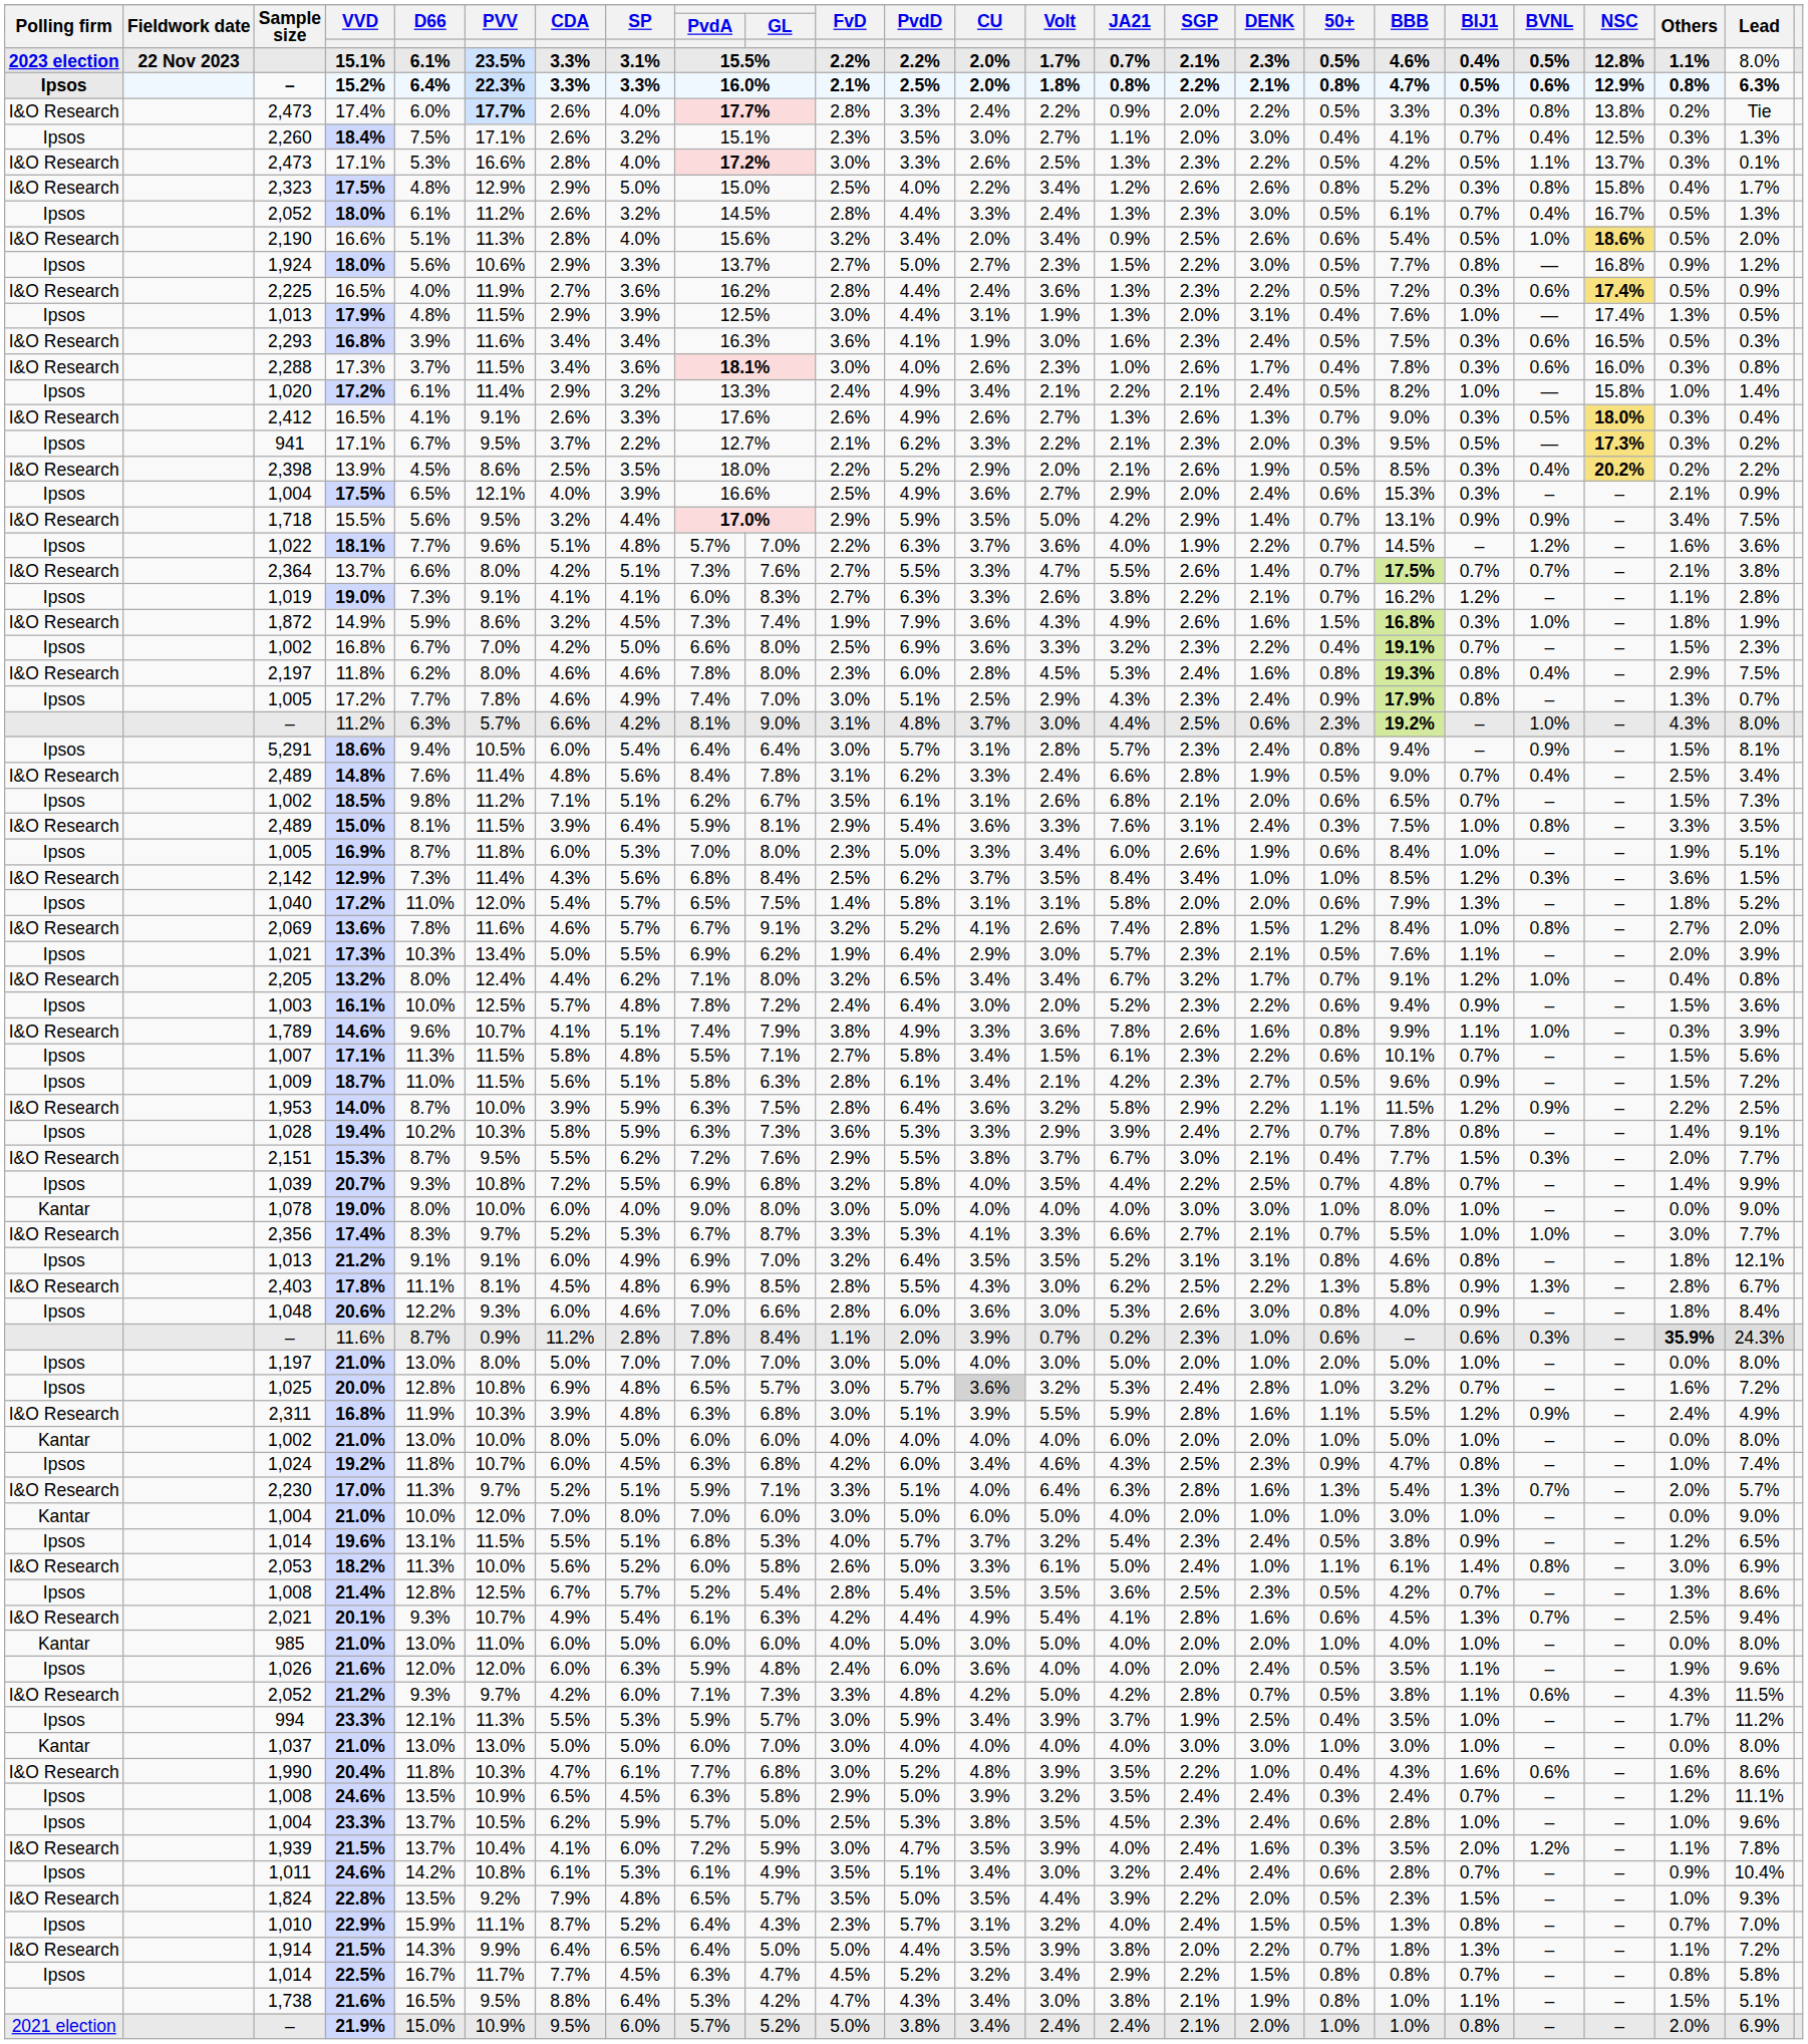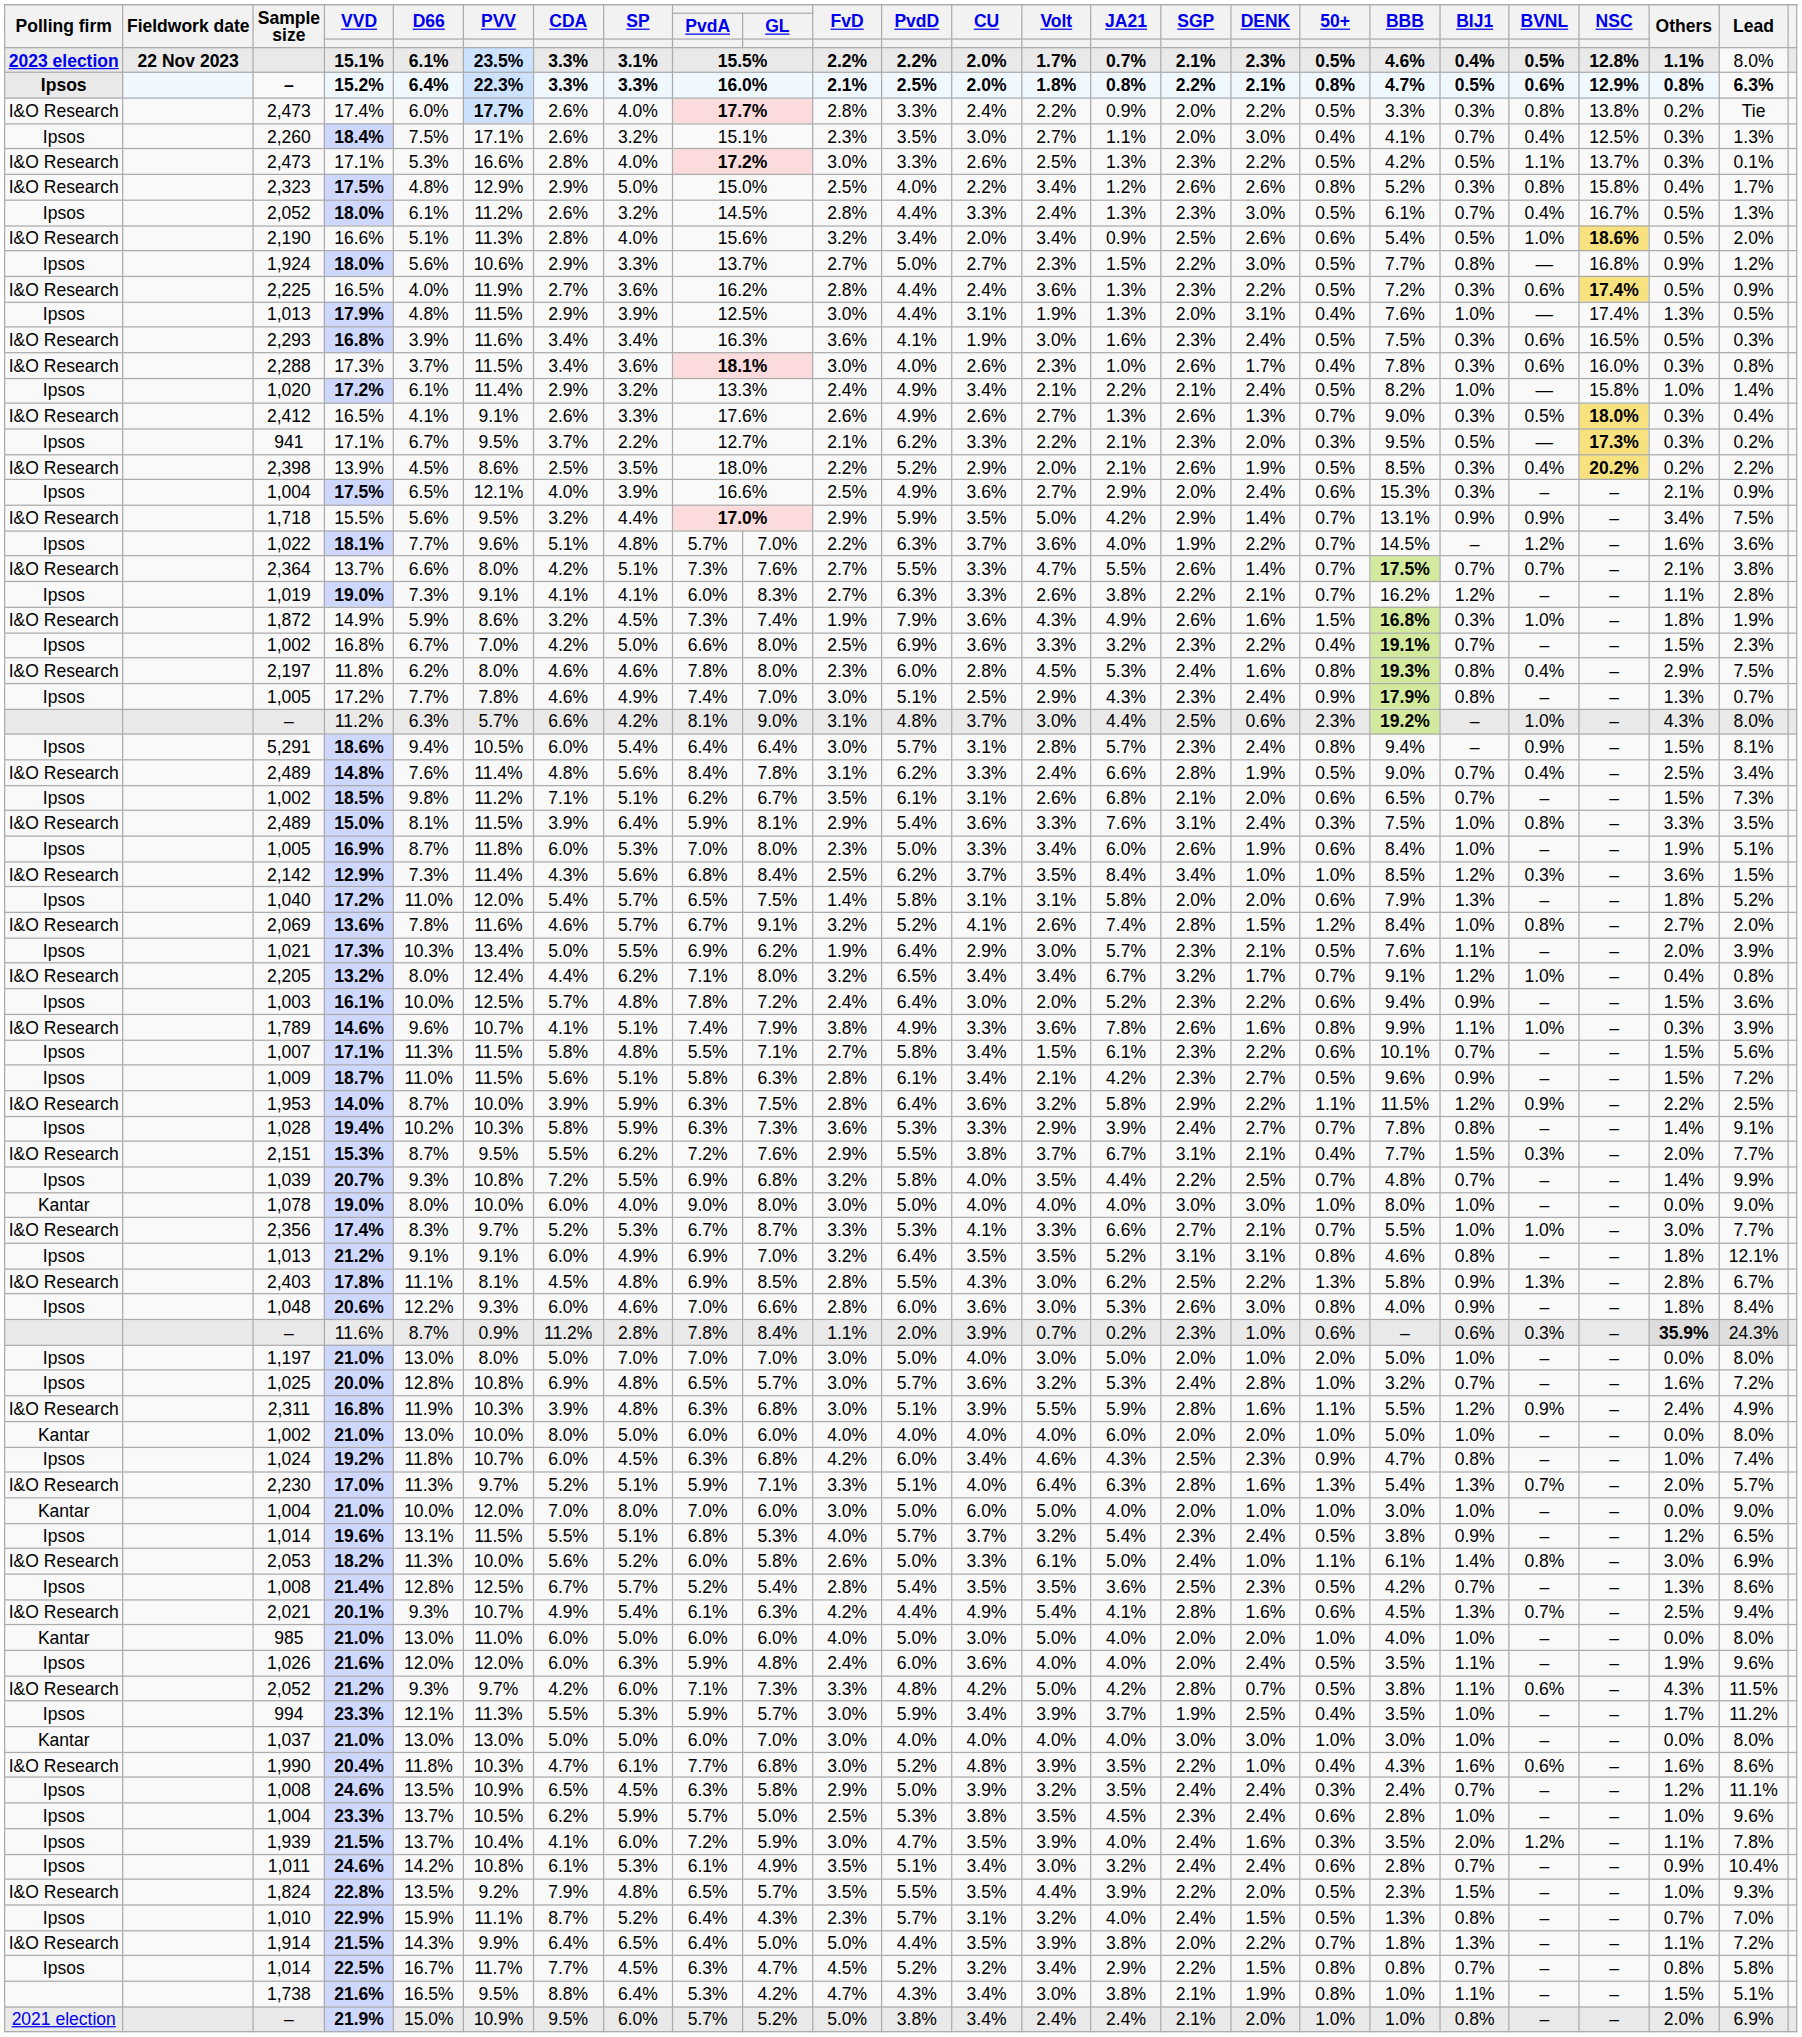2,151 | SGP: 3.0% -> 3.1%
1,025 | CU: lightgrey background -> no background
1,939 | Polling firm: I&O Research -> Ipsos
1,824 | PvdD: 5.0% -> 5.5%
